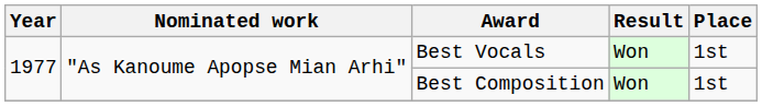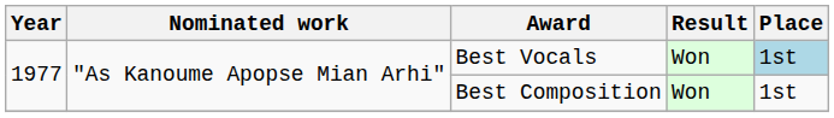Best Vocals | Place: no background -> lightblue background
